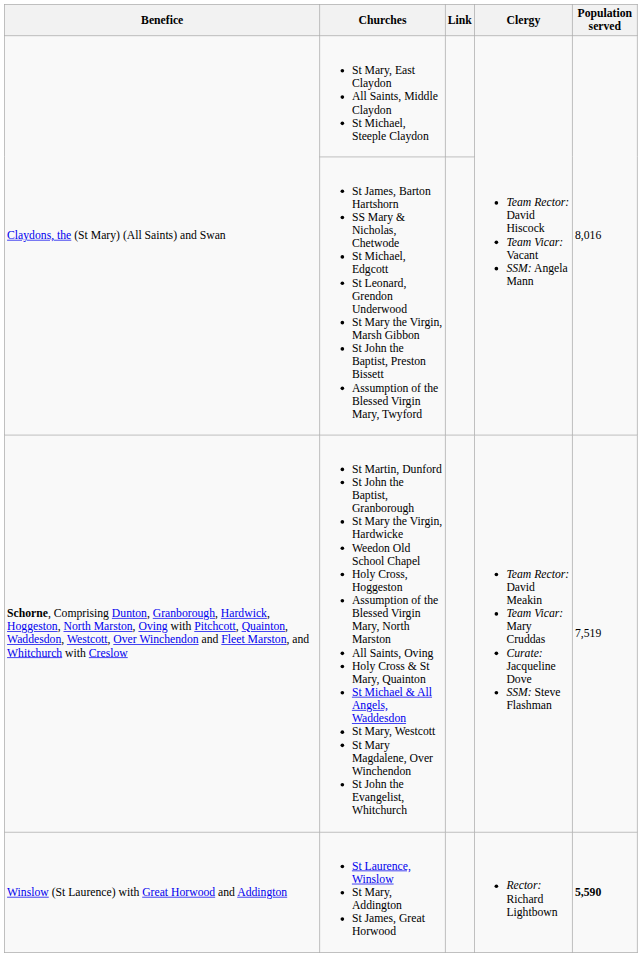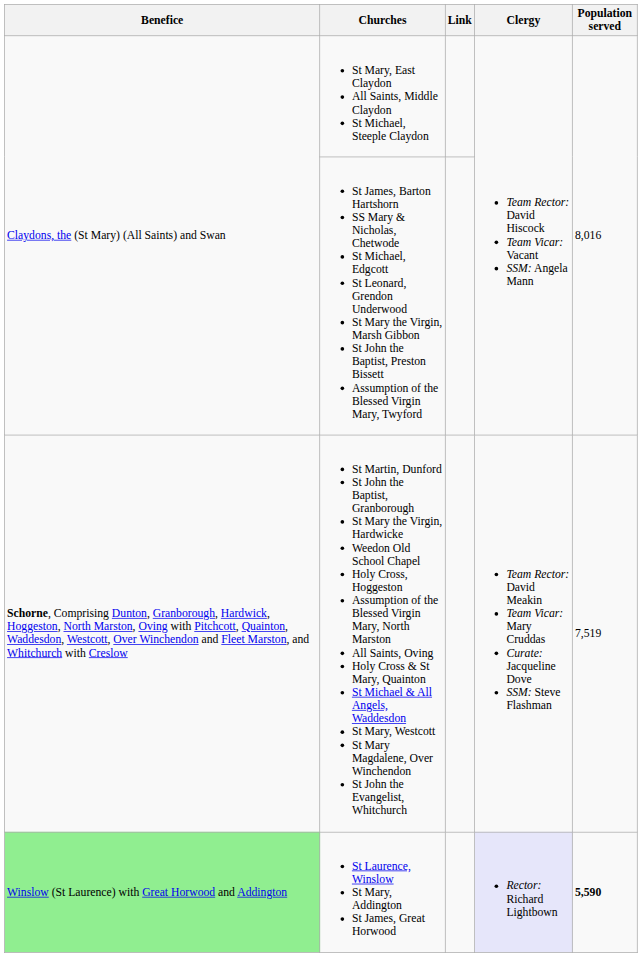row 5 | Benefice: no background -> lightgreen background
row 5 | Clergy: no background -> lavender background
